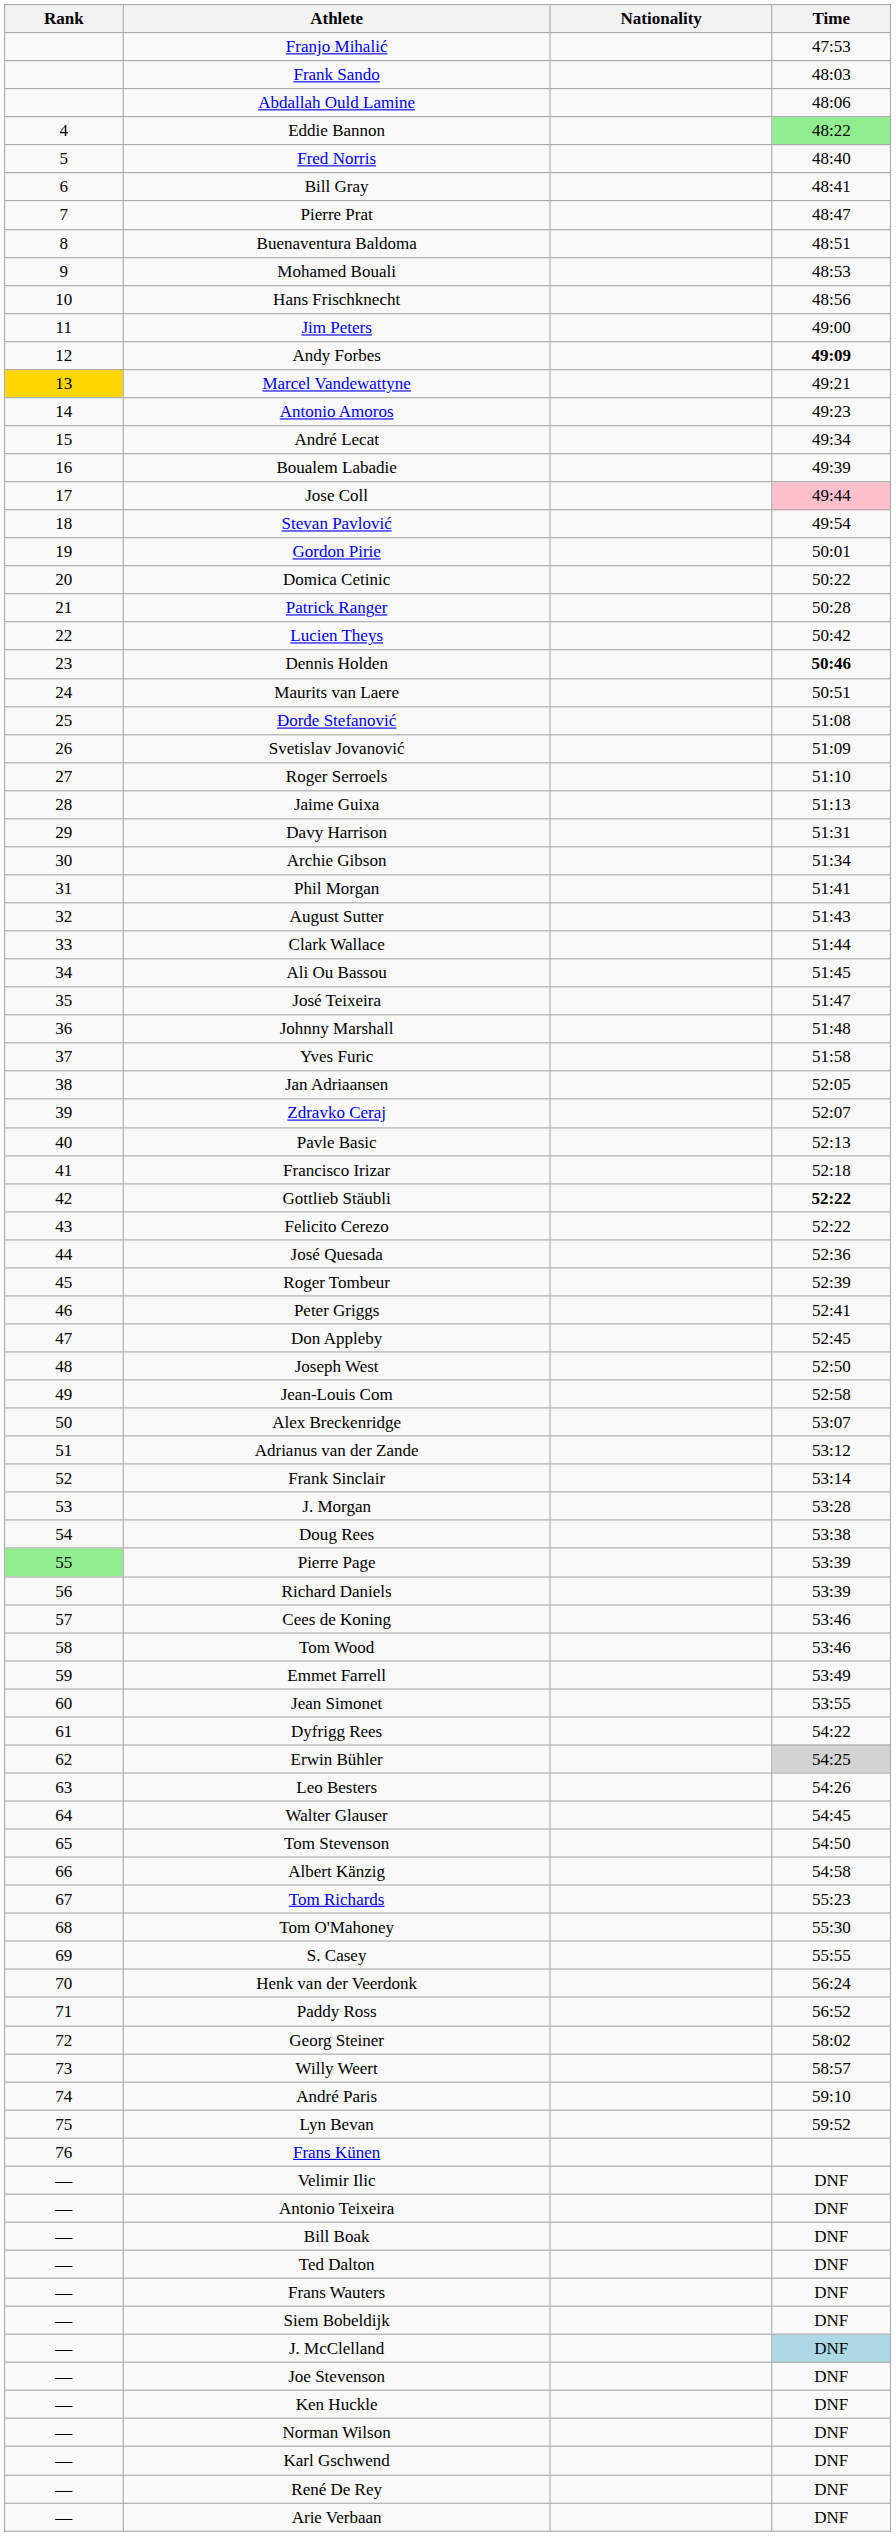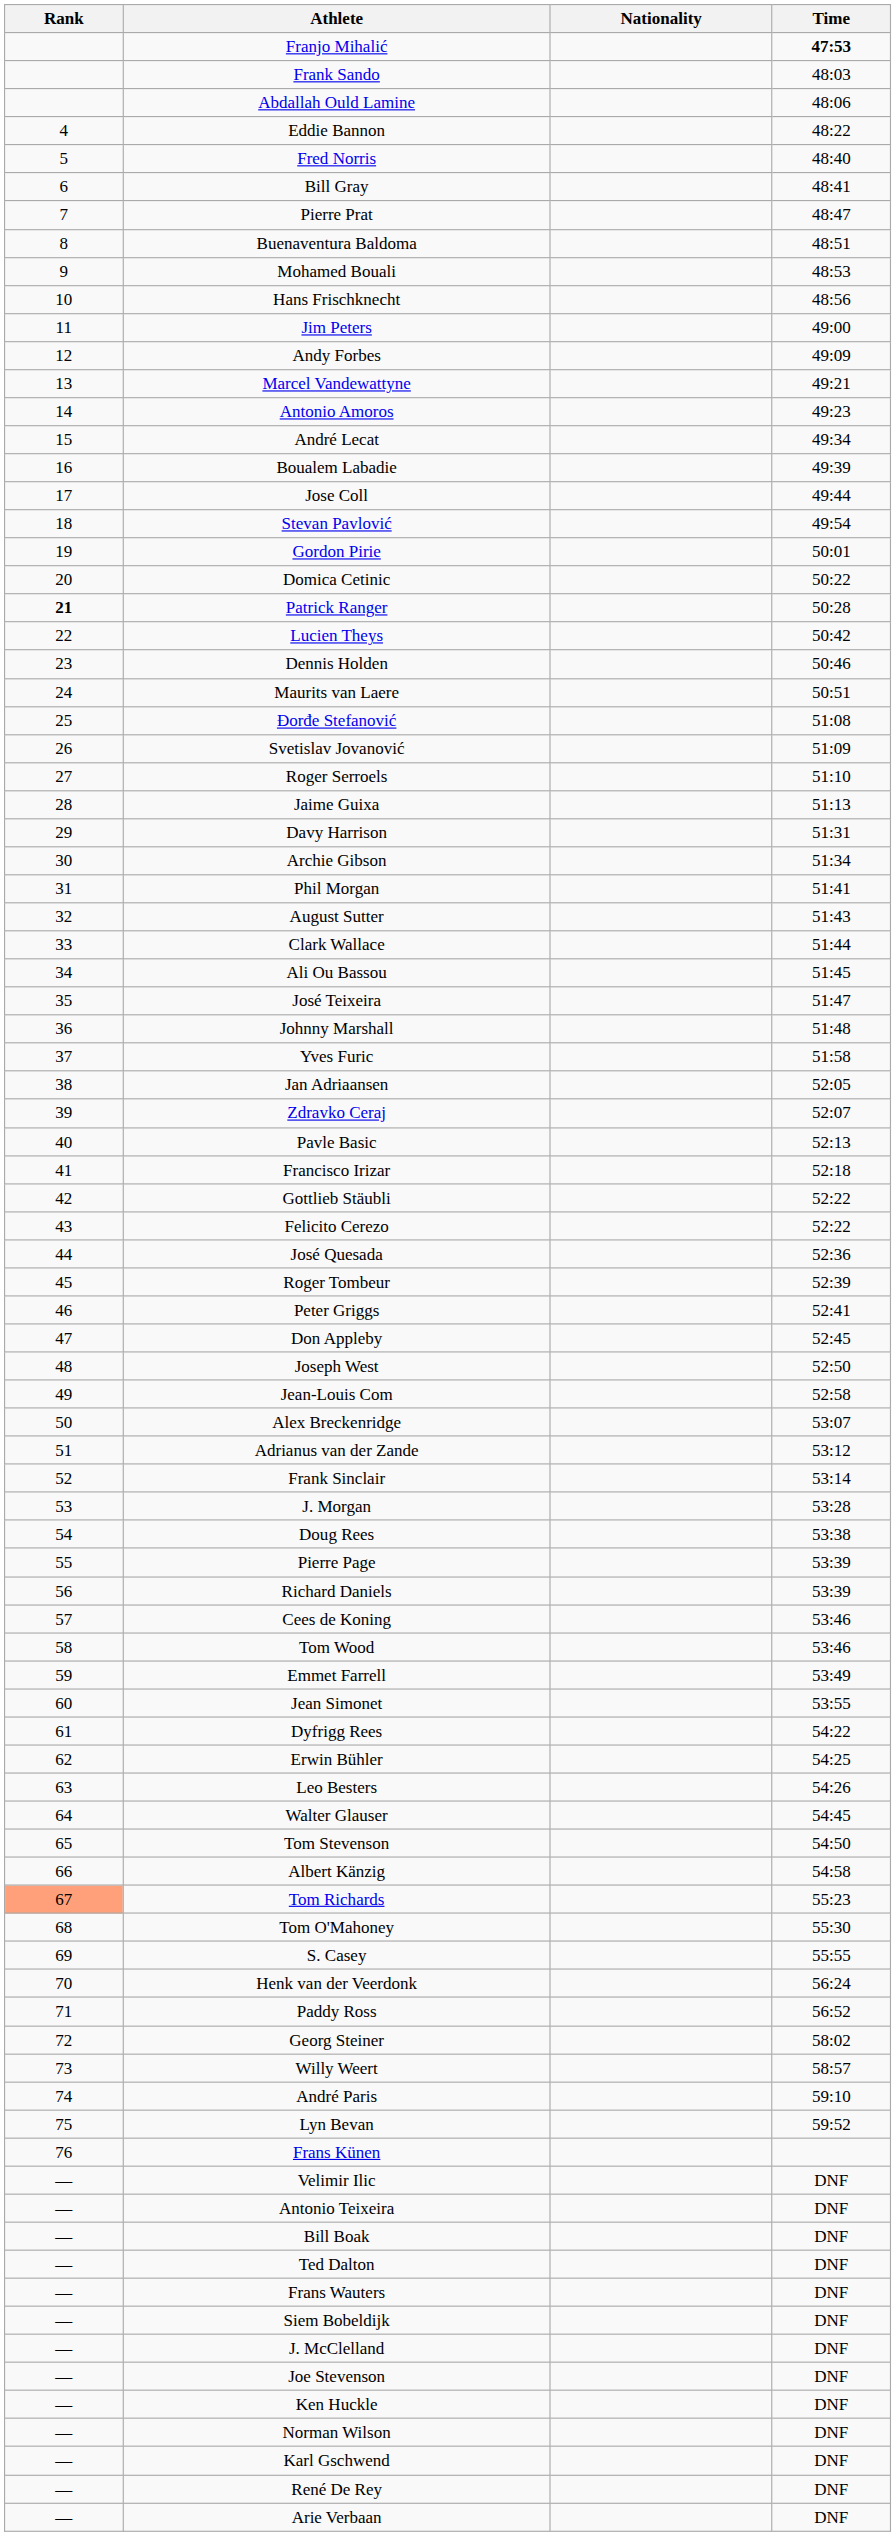Franjo Mihalić | Time: normal -> bold
Eddie Bannon | Time: lightgreen background -> no background
Andy Forbes | Time: bold -> normal
Marcel Vandewattyne | Rank: gold background -> no background
Jose Coll | Time: pink background -> no background
Patrick Ranger | Rank: normal -> bold
Dennis Holden | Time: bold -> normal
Gottlieb Stäubli | Time: bold -> normal
Pierre Page | Rank: lightgreen background -> no background
Erwin Bühler | Time: lightgrey background -> no background
Tom Richards | Rank: no background -> lightsalmon background
J. McClelland | Time: lightblue background -> no background
